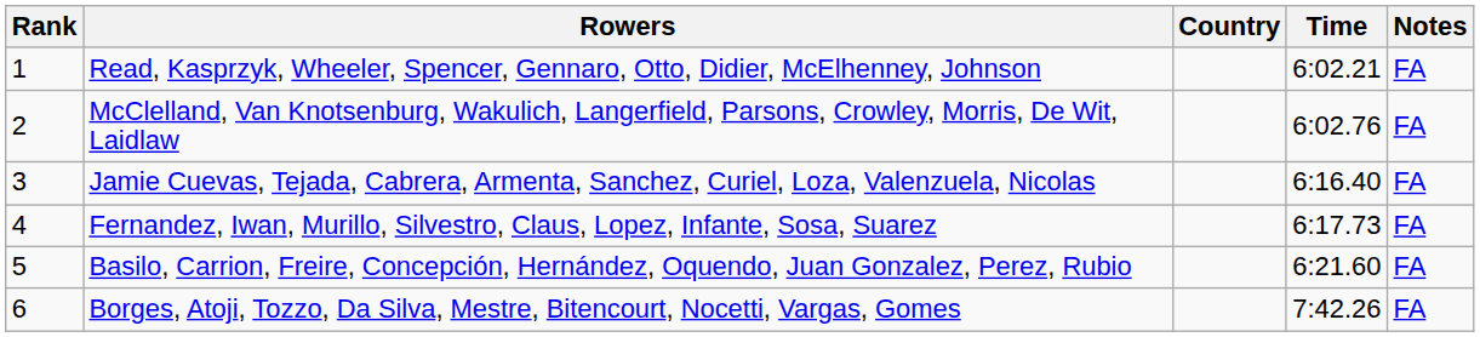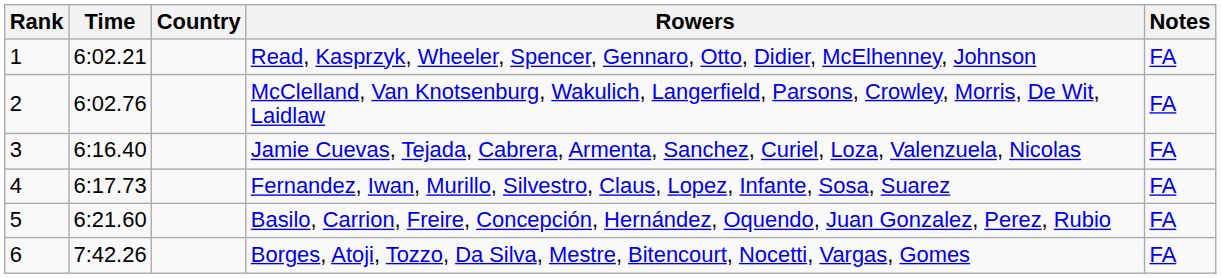columns swapped: Rowers <-> Time
